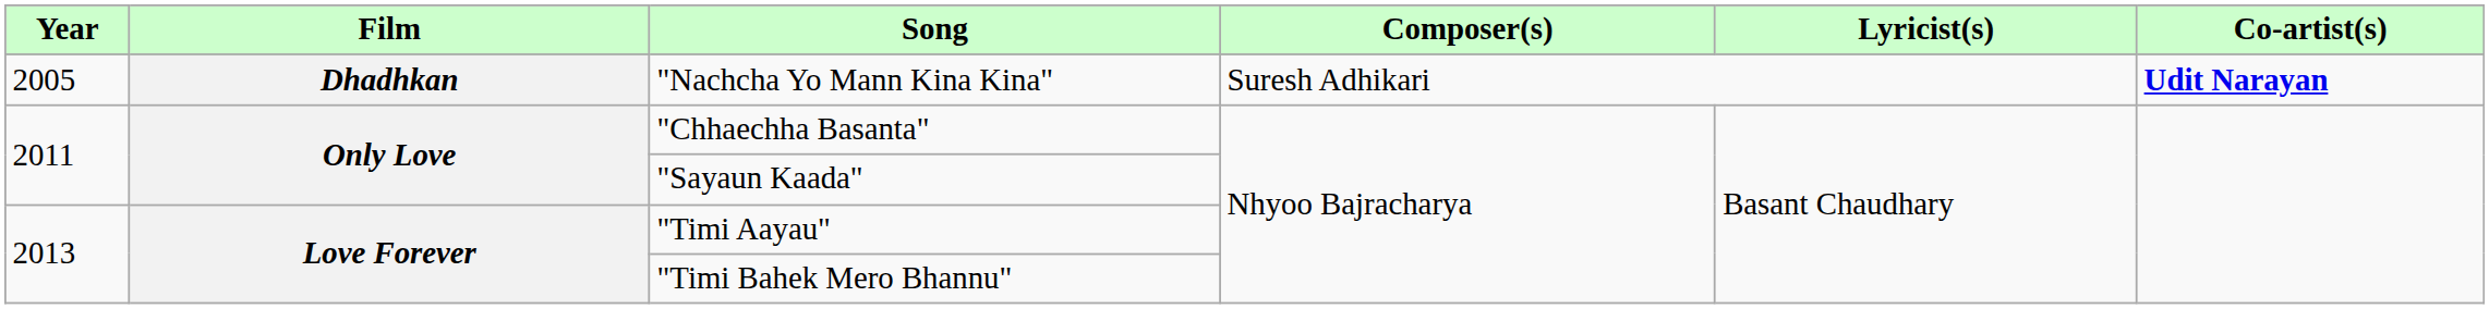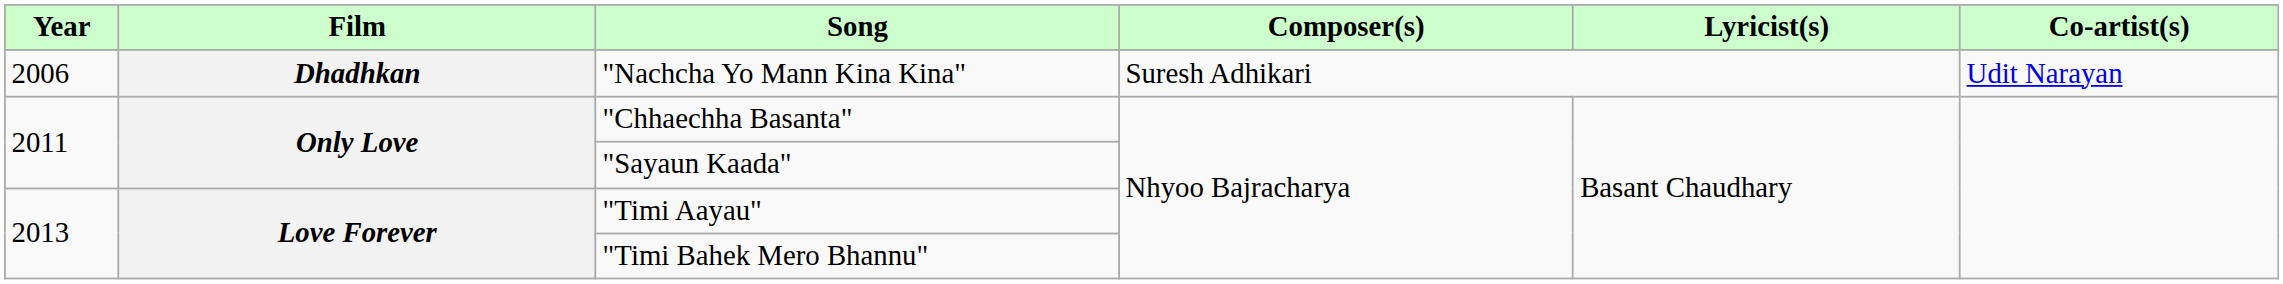"Nachcha Yo Mann Kina Kina" | Year: 2005 -> 2006
"Nachcha Yo Mann Kina Kina" | Co-artist(s): bold -> normal
